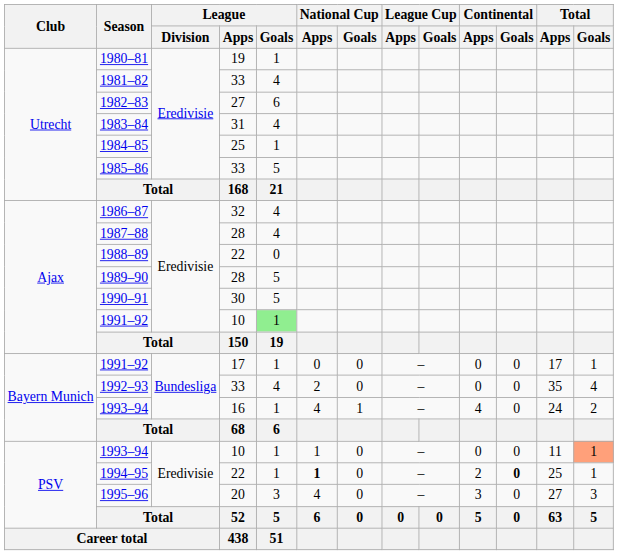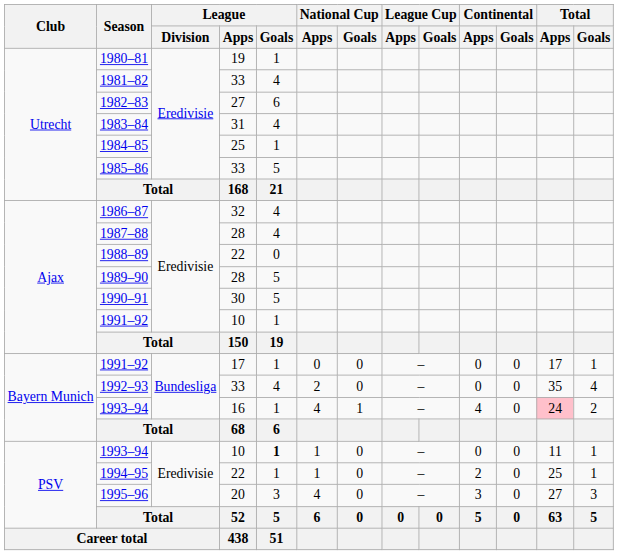1991–92 / 10 | League / Goals: lightgreen background -> no background
1993–94 / 16 | Total / Apps: no background -> pink background
1993–94 / 10 | League / Goals: normal -> bold
1993–94 / 10 | Total / Goals: lightsalmon background -> no background
1994–95 | National Cup / Apps: bold -> normal
1994–95 | Continental / Goals: bold -> normal
